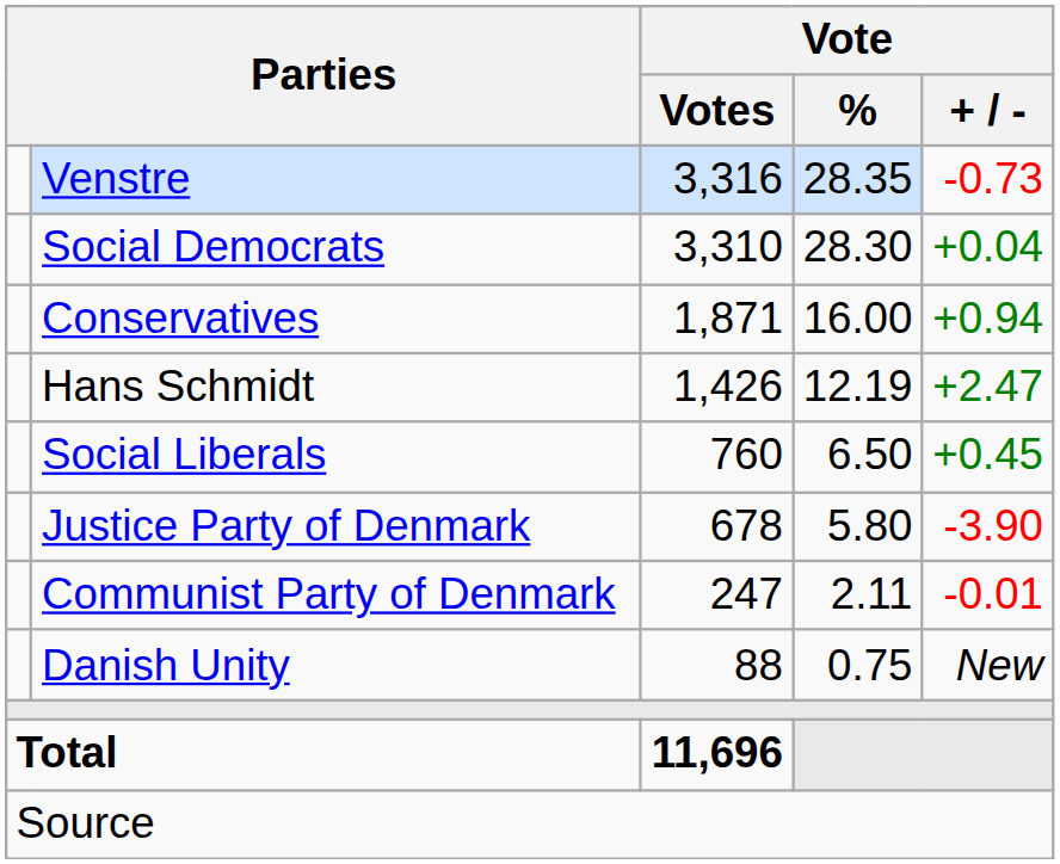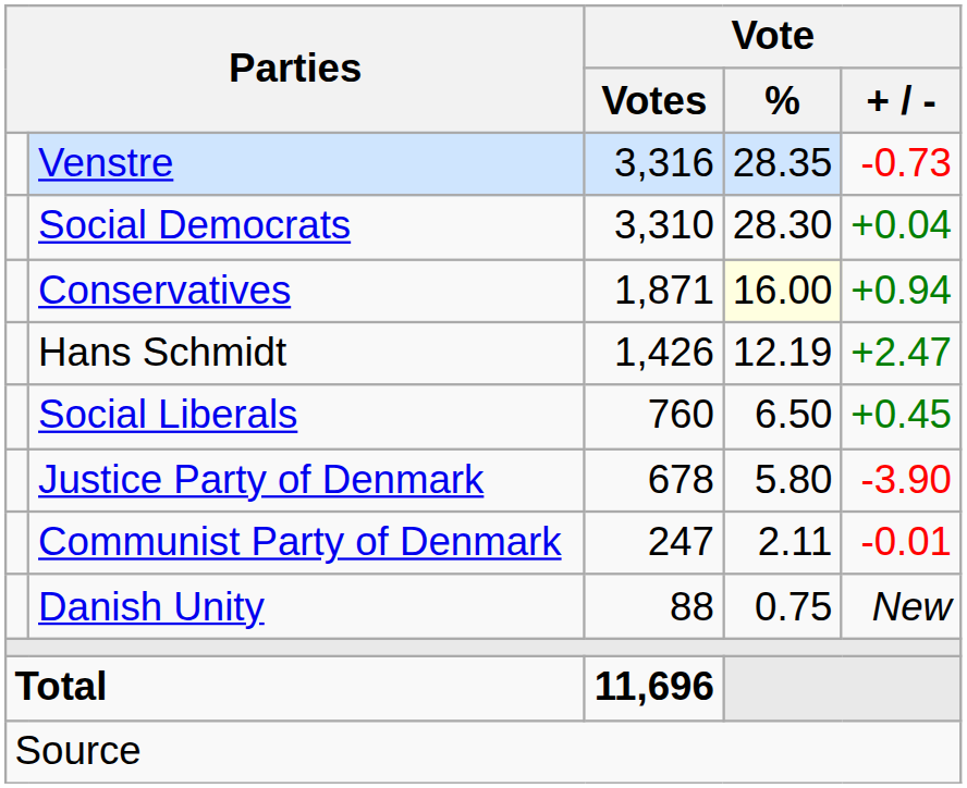Conservatives | Vote / %: no background -> lightyellow background
